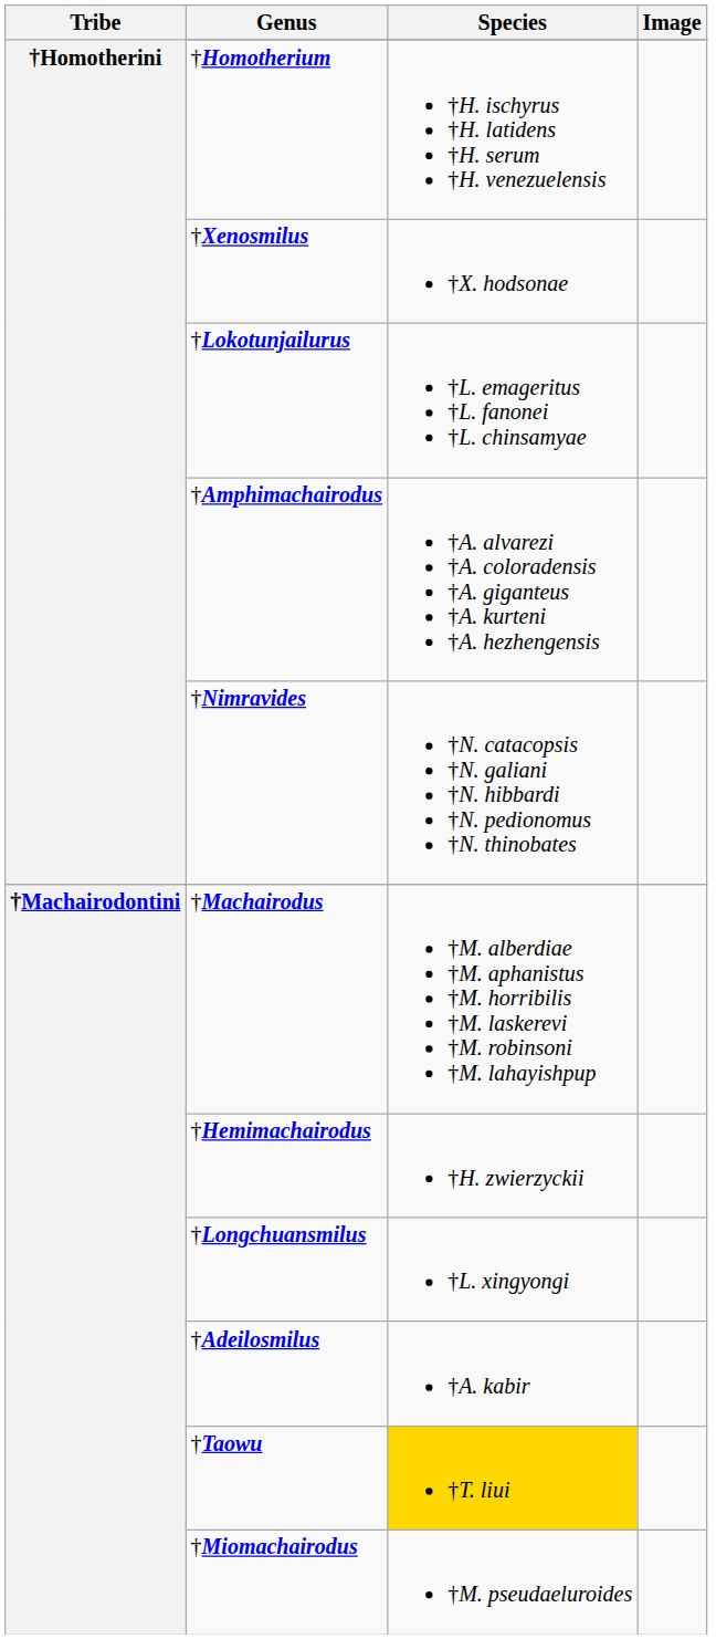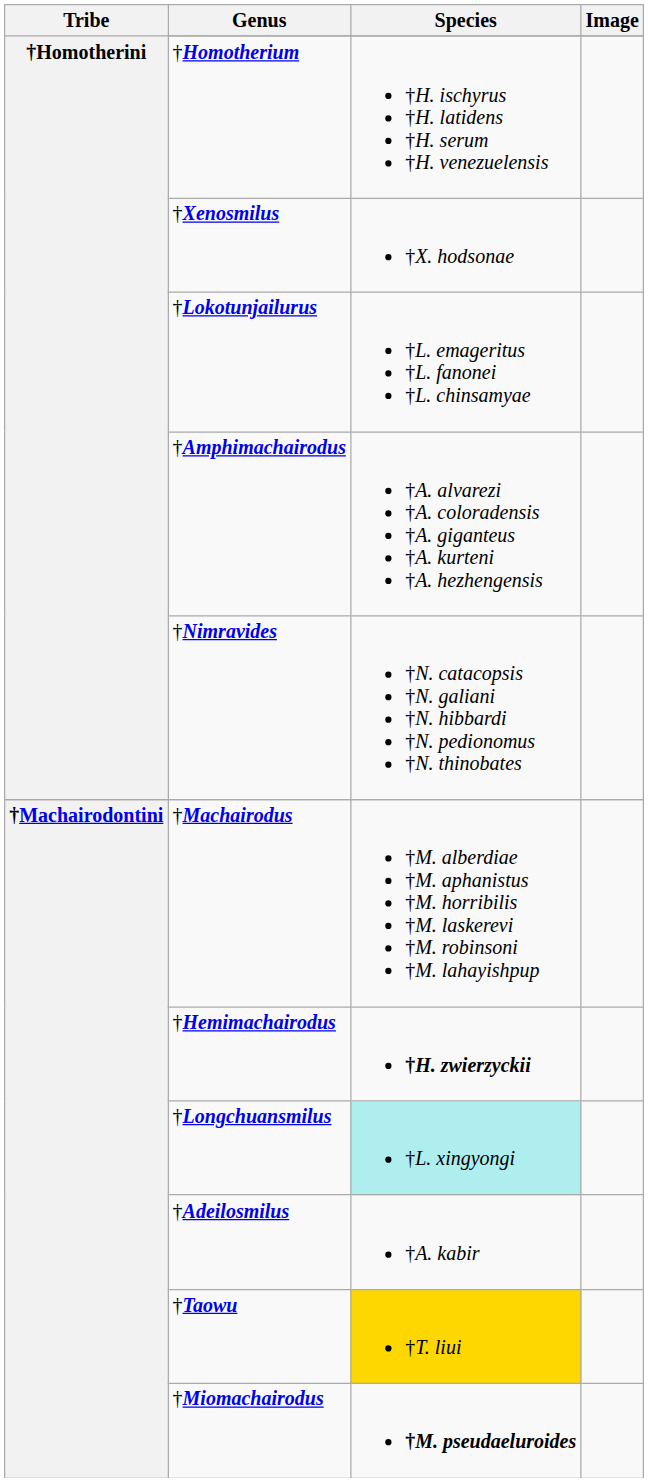†Hemimachairodus | Species: normal -> bold
†Longchuansmilus | Species: no background -> paleturquoise background
†Miomachairodus | Species: normal -> bold
